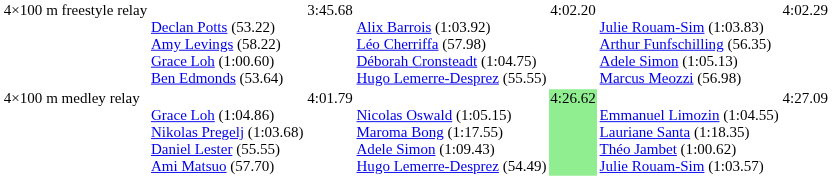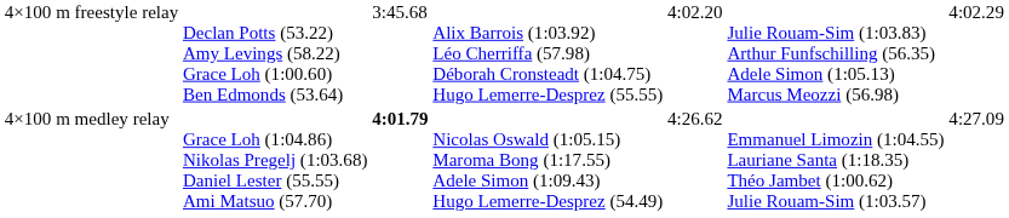4×100 m medley relay | column 3: normal -> bold
4×100 m medley relay | column 5: lightgreen background -> no background
